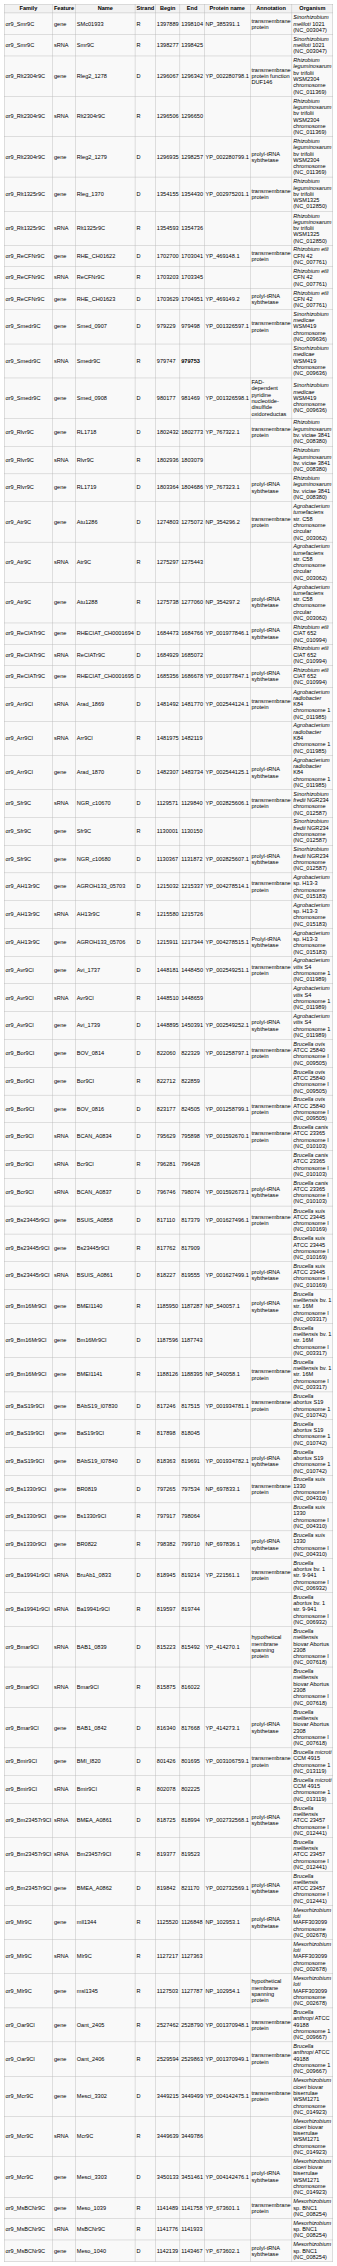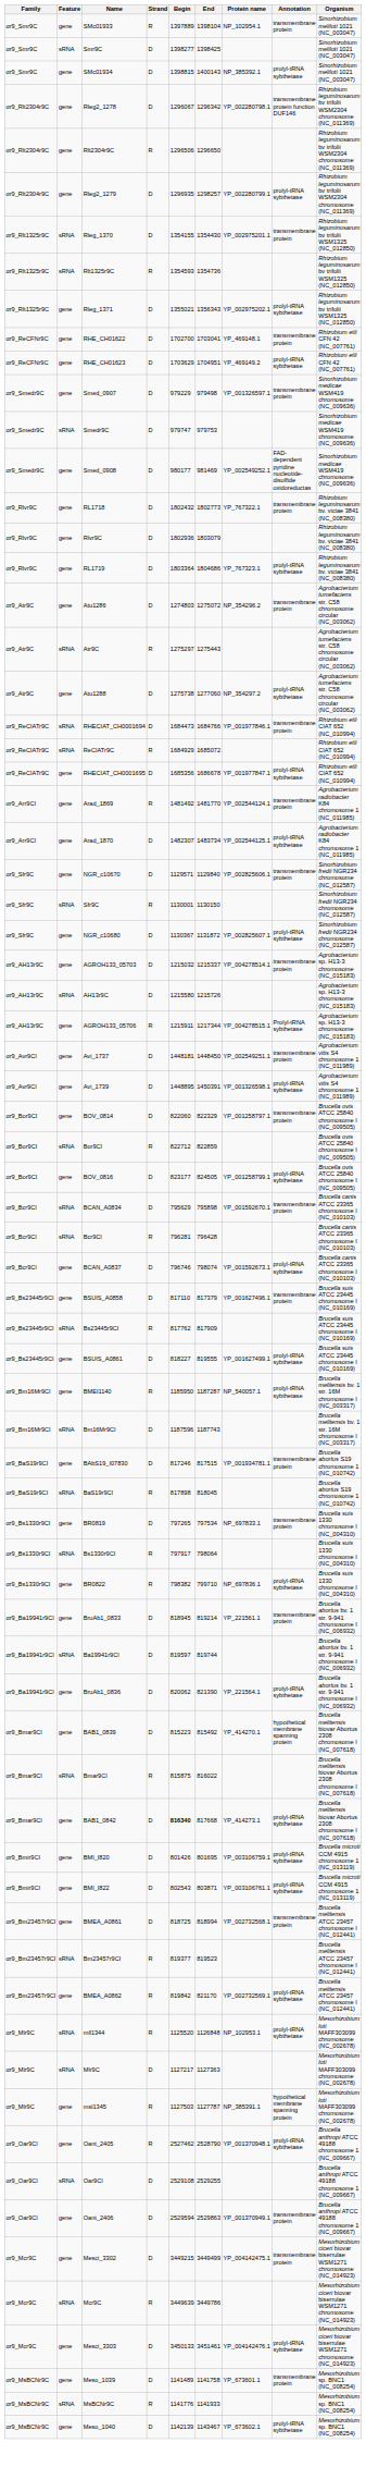SMc01933 | Protein name: NP_385391.1 -> NP_102954.1
Smr9C | Strand: R -> D
+ row: αr9_Smr9C | gene | SMc01934 | D | 1398815 | 1400143 | NP_385392.1 | prolyl-tRNA sybthetase | Sinorhizobium meliloti 1021 (NC_003047)
Rlt2304r9C | Feature: sRNA -> gene
Rleg_1370 | Feature: gene -> sRNA
+ row: αr9_Rlt1325r9C | gene | Rleg_1371 | D | 1355021 | 1356343 | YP_002975202.1 | prolyl-tRNA sybthetase | Rhizobium leguminosarum bv trifolii WSM1325 (NC_012850)
- row: αr9_ReCFNr9C | sRNA | ReCFNr9C | R | 1703203 | 1703345 | Rhizobium etli CFN 42 (NC_007761)
Smedr9C | Strand: R -> D
Smedr9C | End: bold -> normal
Smed_0908 | Protein name: YP_001326598.1 -> YP_002549252.1
Rlvr9C | Feature: sRNA -> gene
Rlvr9C | Strand: R -> D
Atu1288 | Strand: R -> D
RHECIAT_CH0001694 | Feature: gene -> sRNA
RHECIAT_CH0001694 | Annotation: prolyl-tRNA sybthetase -> transmembrane protein
ReCIATr9C | Strand: D -> R
Arad_1869 | Feature: sRNA -> gene
Arad_1869 | Strand: D -> R
- row: αr9_Arr9CI | sRNA | Arr9CI | R | 1481975 | 1482119 | Agrobacterium radiobacter K84 chromosome 1 (NC_011985)
NGR_c10670 | Feature: sRNA -> gene
Sfr9C | Feature: gene -> sRNA
AH13r9C | Strand: R -> D
AGROH133_05706 | Strand: D -> R
- row: αr9_Avr9CI | sRNA | Avr9CI | R | 1448510 | 1448659 | Agrobacterium vitis S4 chromosome 1 (NC_011989)
Avi_1739 | Protein name: YP_002549252.1 -> YP_001326598.1
Bor9CI | Feature: gene -> sRNA
BOV_0816 | Annotation: transmembrane protein -> prolyl-tRNA sybthetase
BCAN_A0837 | Feature: sRNA -> gene
Bs23445r9CI | Feature: gene -> sRNA
BSUIS_A0861 | Feature: sRNA -> gene
Bm16Mr9CI | Feature: gene -> sRNA
- row: αr9_Bm16Mr9CI | gene | BMEI1141 | R | 1188126 | 1188395 | NP_540058.1 | transmembrane protein | Brucella melitensis bv. 1 str. 16M chromosome I (NC_003317)
BaS19r9CI | Feature: gene -> sRNA
- row: αr9_BaS19r9CI | gene | BAbS19_I07840 | D | 818363 | 819691 | YP_001934782.1 | prolyl-tRNA sybthetase | Brucella abortus S19 chromosome 1 (NC_010742)
Bs1330r9CI | Feature: gene -> sRNA
BruAb1_0833 | Feature: sRNA -> gene
Ba19941r9CI | Strand: R -> D
+ row: αr9_Ba19941r9CI | gene | BruAb1_0836 | D | 820062 | 821390 | YP_221564.1 | prolyl-tRNA sybthetase | Brucella abortus bv. 1 str. 9-941 chromosome I (NC_006932)
BAB1_0839 | Feature: sRNA -> gene
BAB1_0842 | Begin: normal -> bold
BMI_I820 | Annotation: transmembrane protein -> prolyl-tRNA sybthetase
- row: αr9_Bmir9CI | sRNA | Bmir9CI | R | 802078 | 802225 | Brucella microti CCM 4915 chromosome 1 (NC_013119)
+ row: αr9_Bmir9CI | gene | BMI_I822 | D | 802543 | 803871 | YP_003106761.1 | prolyl-tRNA sybthetase | Brucella microti CCM 4915 chromosome 1 (NC_013119)
BMEA_A0861 | Feature: sRNA -> gene
BMEA_A0861 | Annotation: prolyl-tRNA sybthetase -> transmembrane protein
BMEA_A0862 | Strand: D -> R
mll1344 | Feature: gene -> sRNA
Mlr9C | Strand: R -> D
msl1345 | Protein name: NP_102954.1 -> NP_385391.1
Oant_2405 | Annotation: transmembrane protein -> prolyl-tRNA sybthetase
+ row: αr9_Oar9CI | sRNA | Oar9CI | D | 2529108 | 2529255 | Brucella anthropi ATCC 49188 chromosome 1 (NC_009667)
Oant_2406 | Strand: R -> D
Meso_1039 | Strand: R -> D
